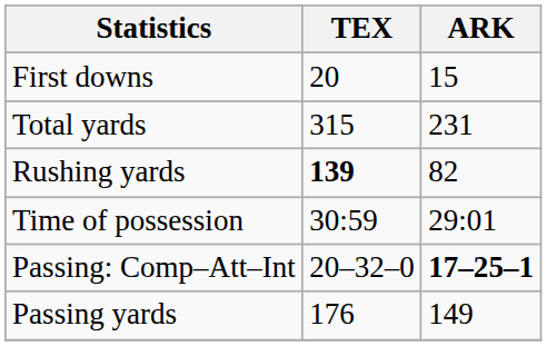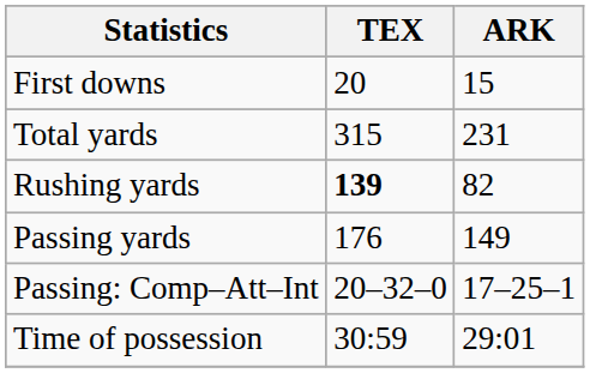rows swapped: Passing yards <-> Time of possession
Passing: Comp–Att–Int | ARK: bold -> normal
